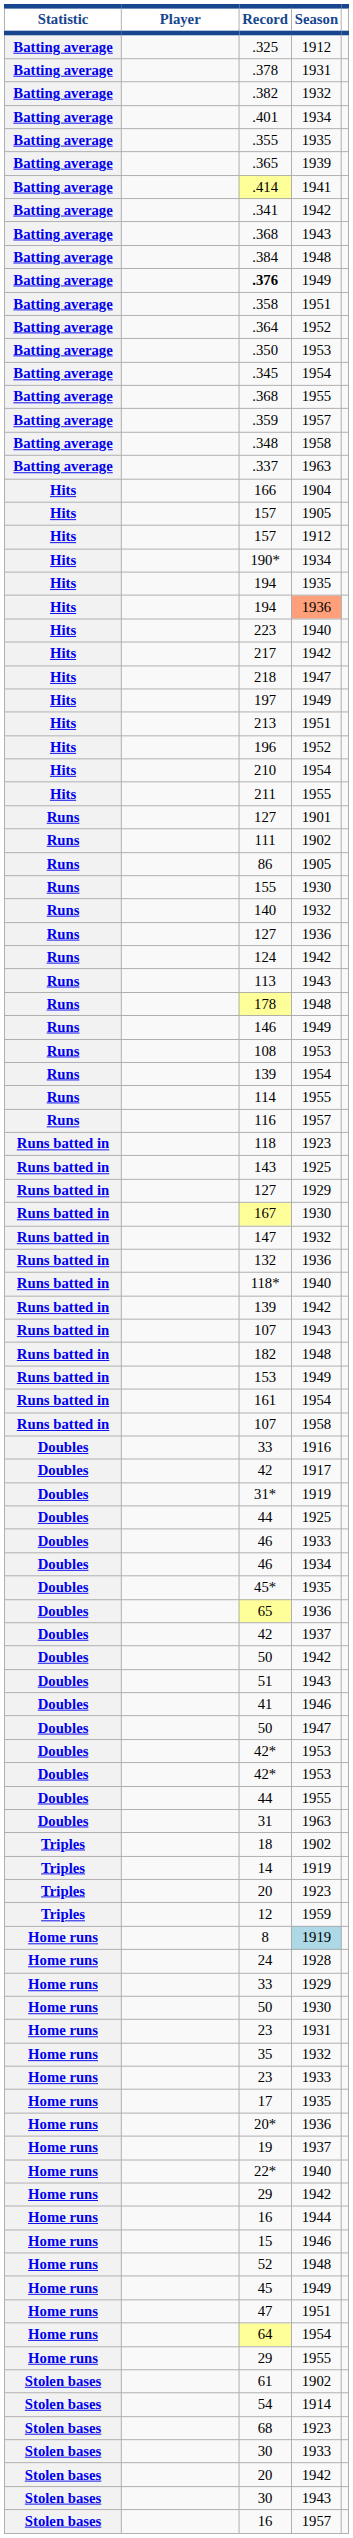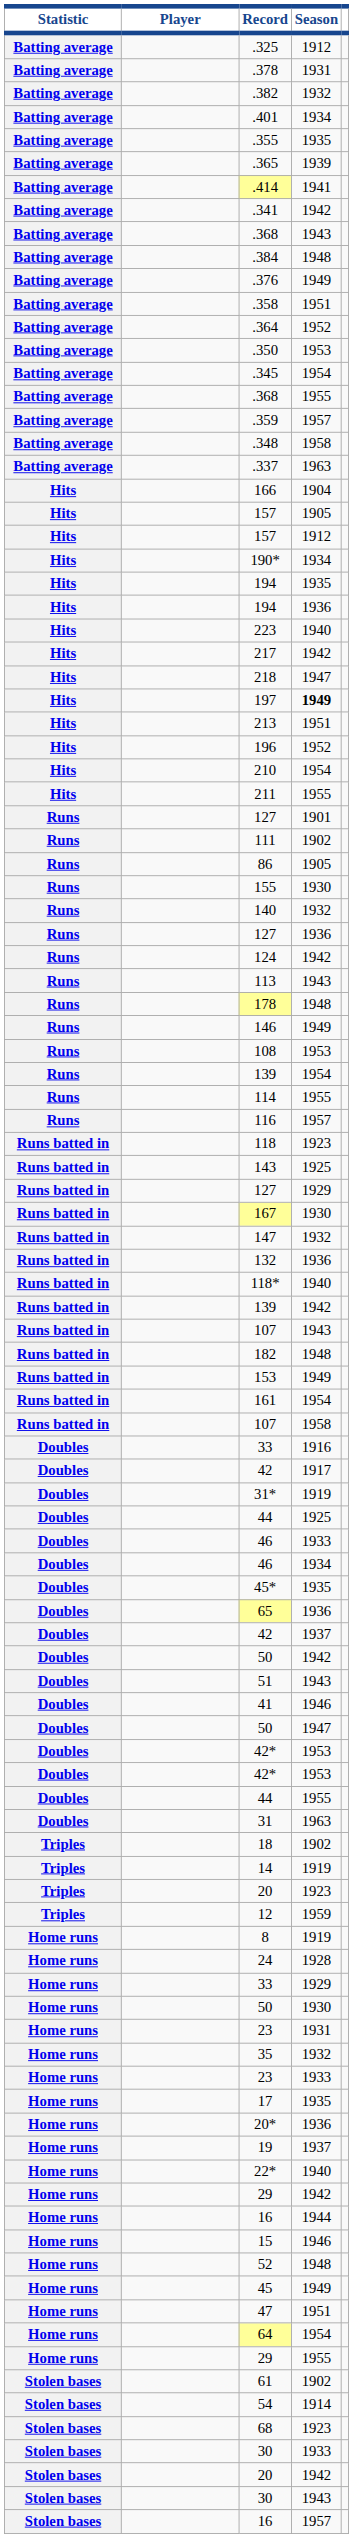.376 | Record: bold -> normal
194 / 1936 | Season: lightsalmon background -> no background
197 | Season: normal -> bold
8 | Season: lightblue background -> no background
